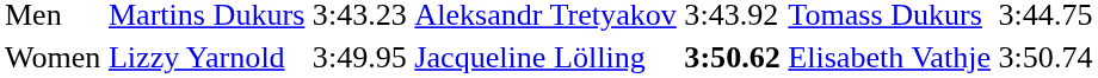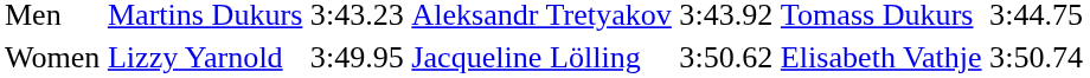Women | column 5: bold -> normal
